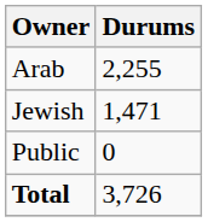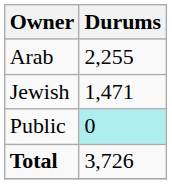Public | Durums: no background -> paleturquoise background
